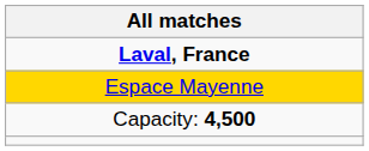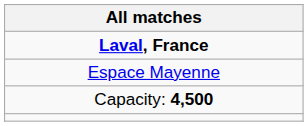row 3 | column 1: gold background -> no background
